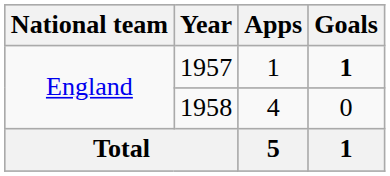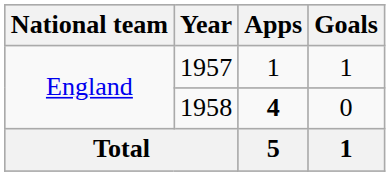1957 | Goals: bold -> normal
1958 | Apps: normal -> bold
